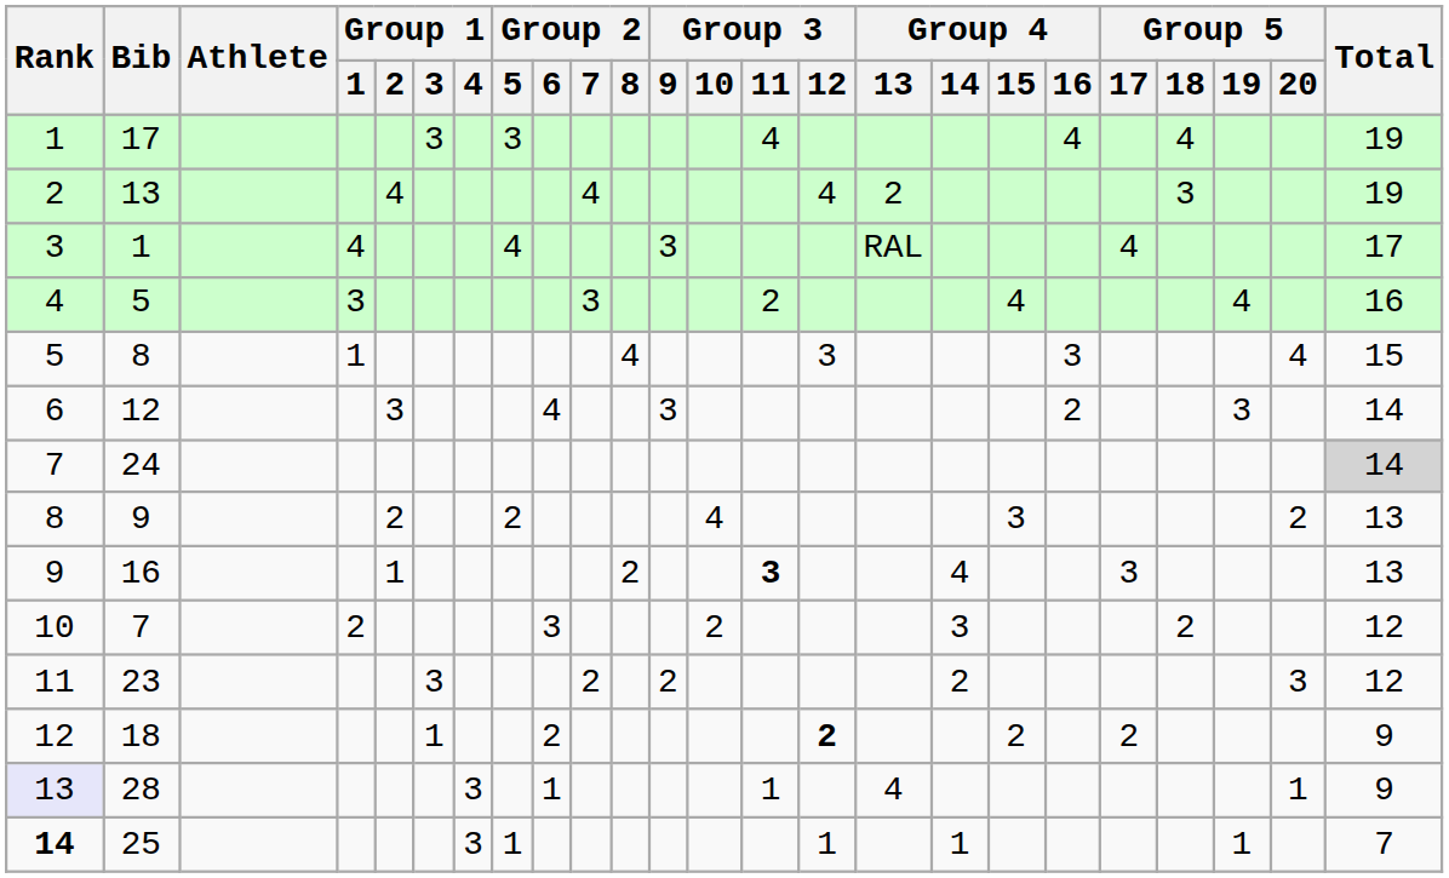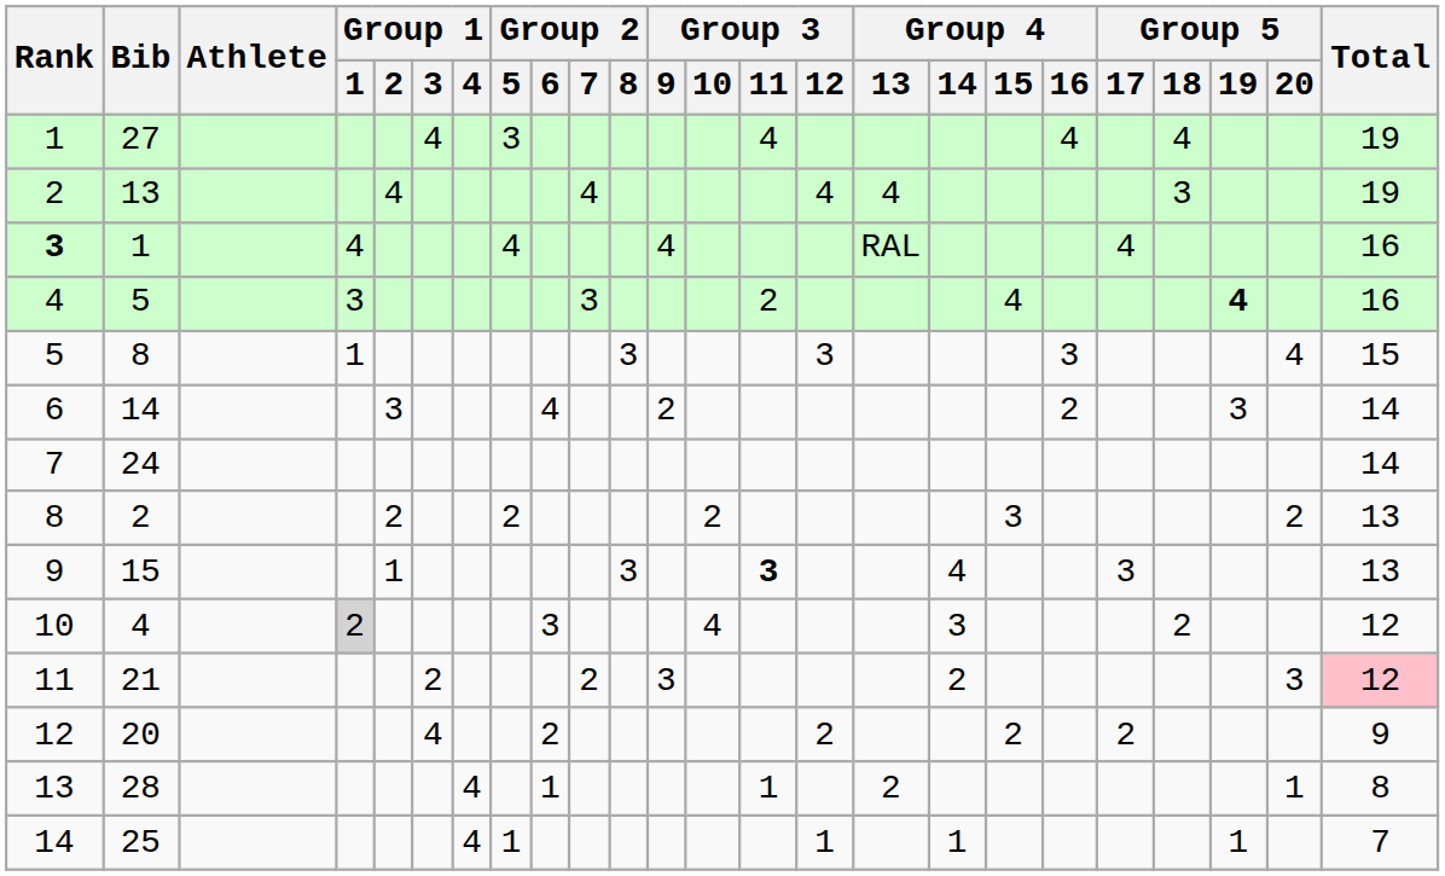row 3 | Bib: 17 -> 27
row 3 | Group 1 / 3: 3 -> 4
row 4 | Group 4 / 13: 2 -> 4
row 5 | Rank: normal -> bold
row 5 | Group 3 / 9: 3 -> 4
row 5 | Total: 17 -> 16
row 6 | Group 5 / 19: normal -> bold
row 7 | Group 2 / 8: 4 -> 3
row 8 | Bib: 12 -> 14
row 8 | Group 3 / 9: 3 -> 2
row 9 | Total: lightgrey background -> no background
row 10 | Bib: 9 -> 2
row 10 | Group 3 / 10: 4 -> 2
row 11 | Bib: 16 -> 15
row 11 | Group 2 / 8: 2 -> 3
row 12 | Bib: 7 -> 4
row 12 | Group 1 / 1: no background -> lightgrey background
row 12 | Group 3 / 10: 2 -> 4
row 13 | Bib: 23 -> 21
row 13 | Group 1 / 3: 3 -> 2
row 13 | Group 3 / 9: 2 -> 3
row 13 | Total: no background -> pink background
row 14 | Bib: 18 -> 20
row 14 | Group 1 / 3: 1 -> 4
row 14 | Group 3 / 12: bold -> normal
row 15 | Rank: lavender background -> no background
row 15 | Group 1 / 4: 3 -> 4
row 15 | Group 4 / 13: 4 -> 2
row 15 | Total: 9 -> 8
row 16 | Rank: bold -> normal
row 16 | Group 1 / 4: 3 -> 4
